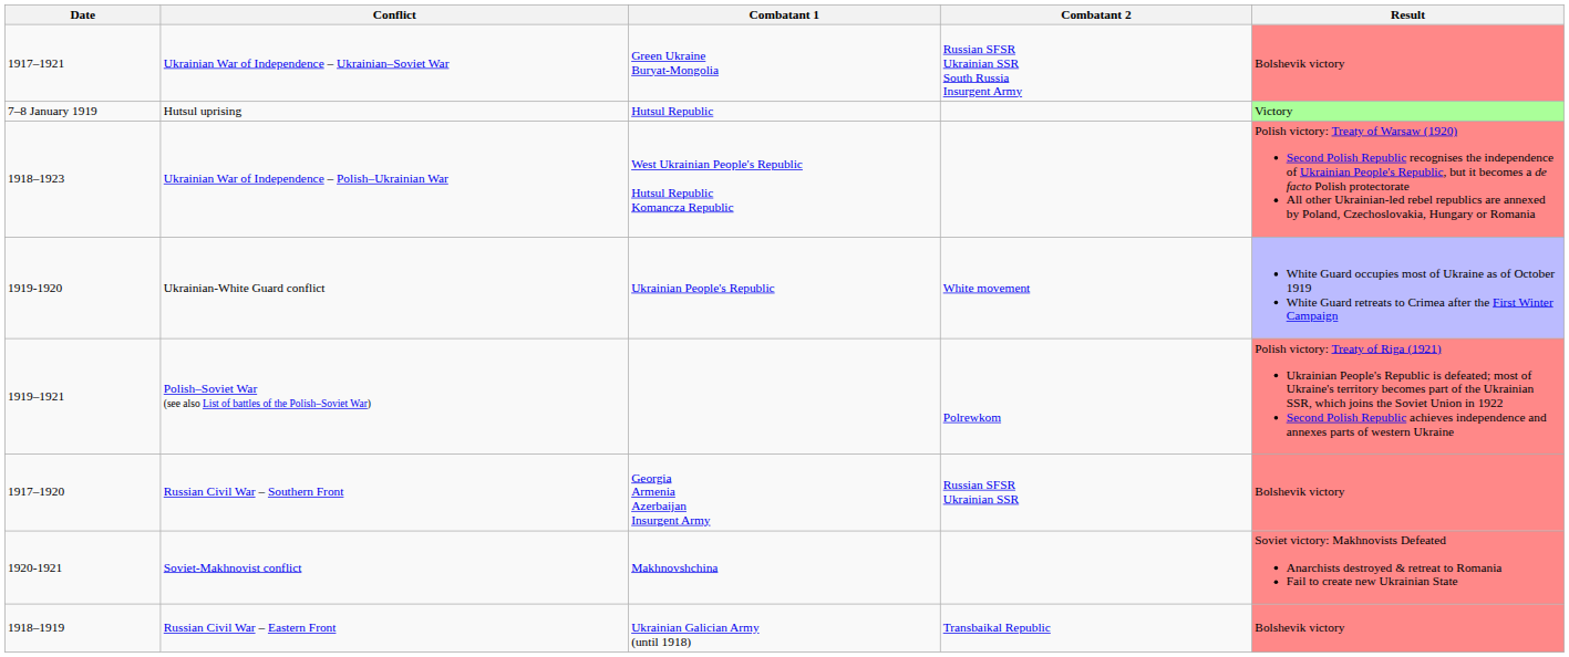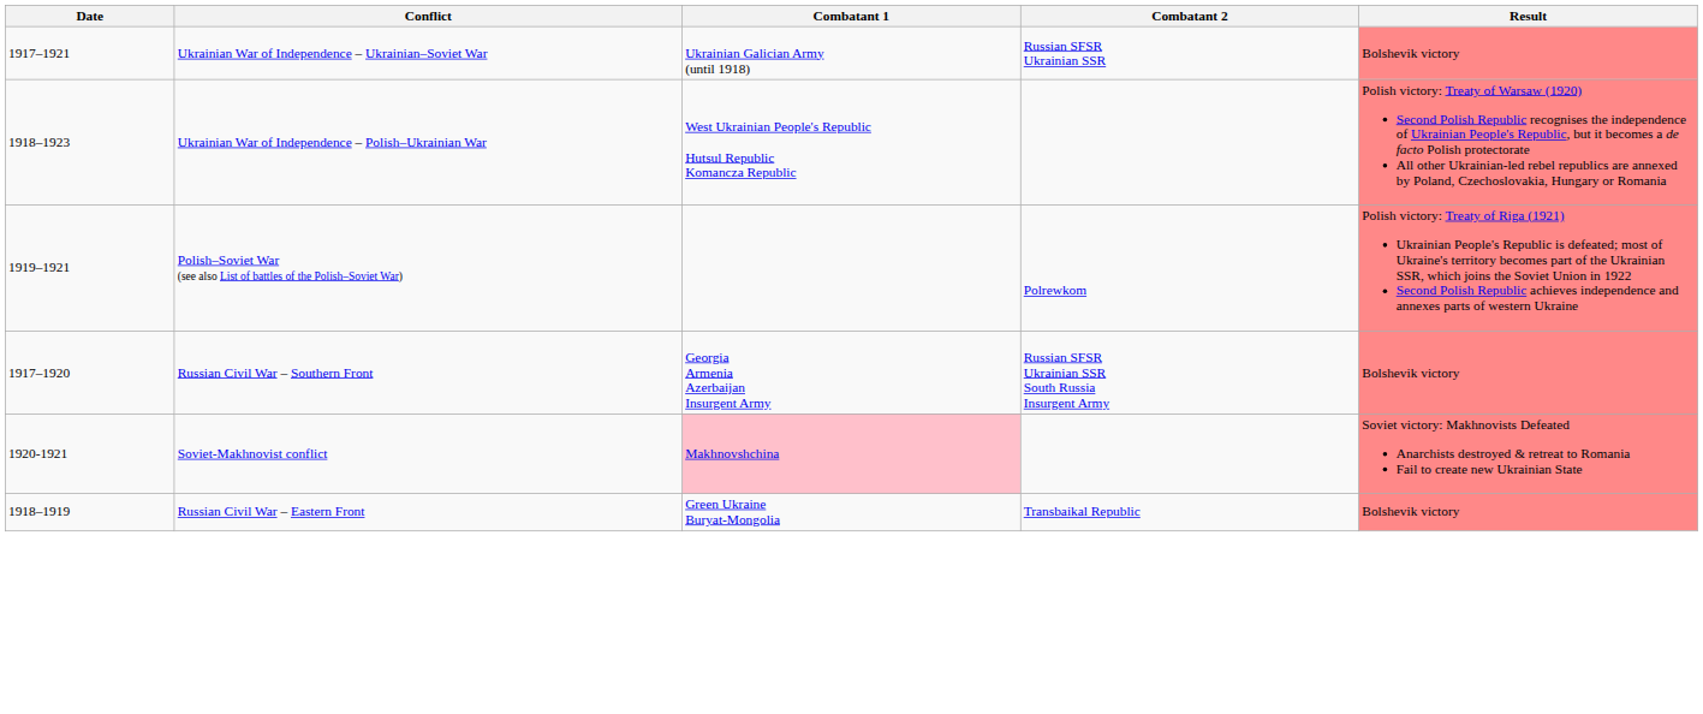Ukrainian War of Independence – Ukrainian–Soviet War | Combatant 1: Green Ukraine Buryat-Mongolia -> Ukrainian Galician Army (until 1918)
Ukrainian War of Independence – Ukrainian–Soviet War | Combatant 2: Russian SFSR Ukrainian SSR South Russia Insurgent Army -> Russian SFSR Ukrainian SSR
- row: 7–8 January 1919 | Hutsul uprising | Hutsul Republic | Victory
- row: 1919-1920 | Ukrainian-White Guard conflict | Ukrainian People's Republic | White movement | White Guard occupies most of Ukraine as of October 1919 White Guard retreats to Crimea after the First Winter Campaign
Russian Civil War – Southern Front | Combatant 2: Russian SFSR Ukrainian SSR -> Russian SFSR Ukrainian SSR South Russia Insurgent Army
Soviet-Makhnovist conflict | Combatant 1: no background -> pink background
Russian Civil War – Eastern Front | Combatant 1: Ukrainian Galician Army (until 1918) -> Green Ukraine Buryat-Mongolia
